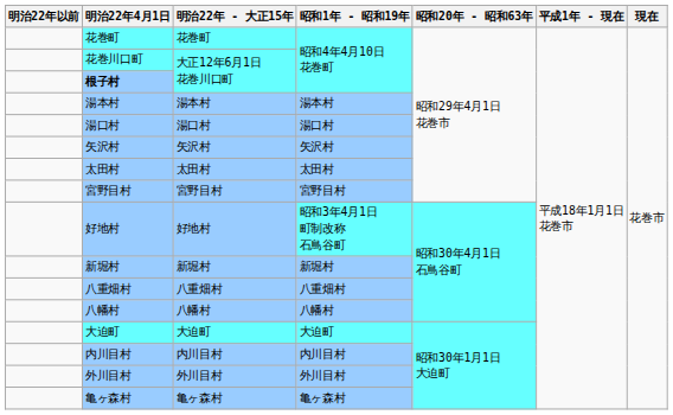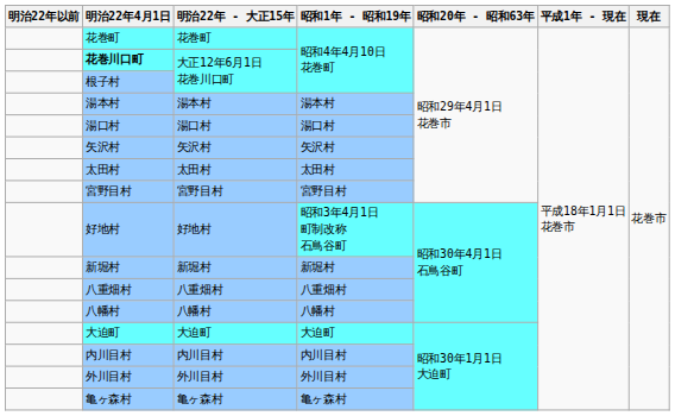花巻川口町 | 明治22年4月1日: normal -> bold
根子村 | 明治22年4月1日: bold -> normal
